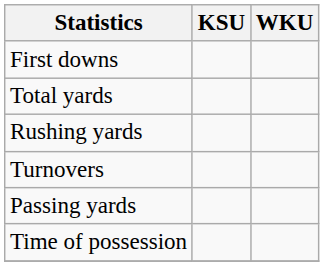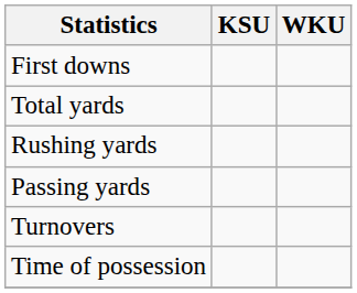rows swapped: Passing yards <-> Turnovers
